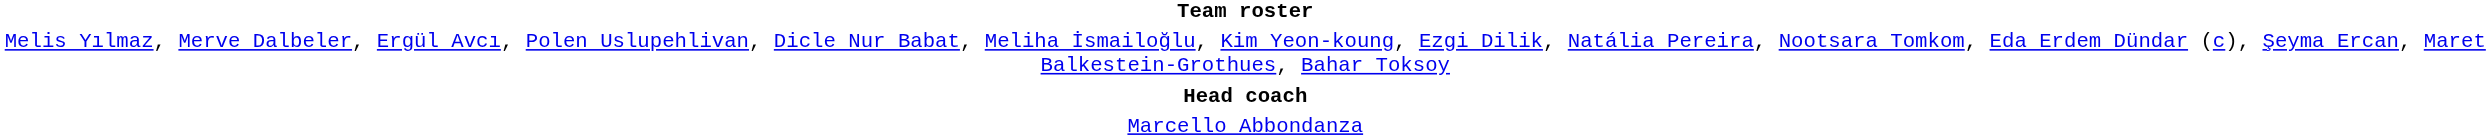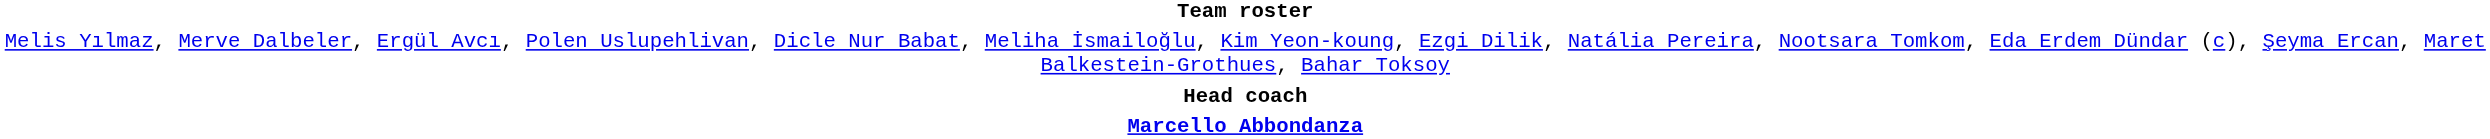row 4 | column 1: normal -> bold
